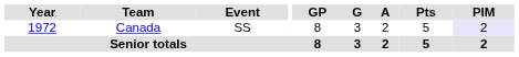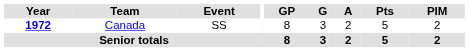Canada | Year: normal -> bold
Canada | PIM: lavender background -> no background
